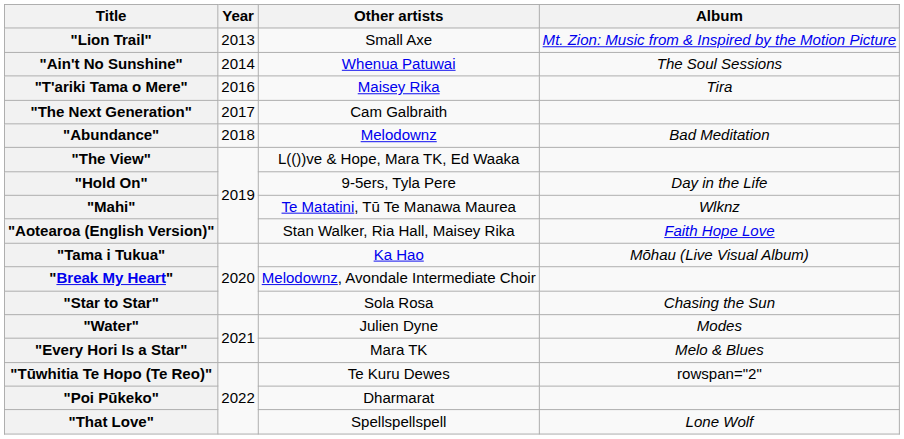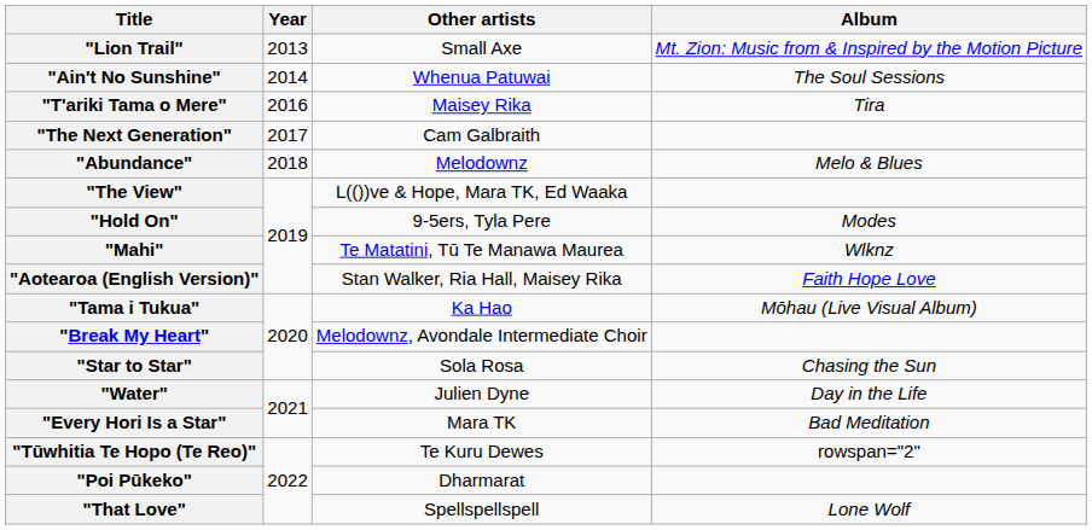"Abundance" | Album: Bad Meditation -> Melo & Blues
"Hold On" | Album: Day in the Life -> Modes
"Water" | Album: Modes -> Day in the Life
"Every Hori Is a Star" | Album: Melo & Blues -> Bad Meditation
